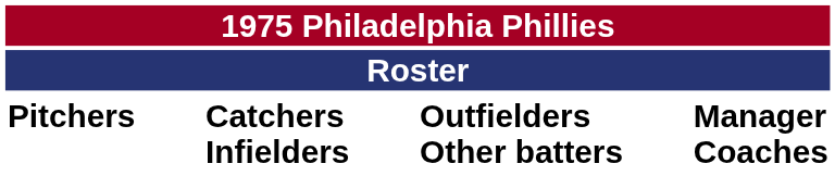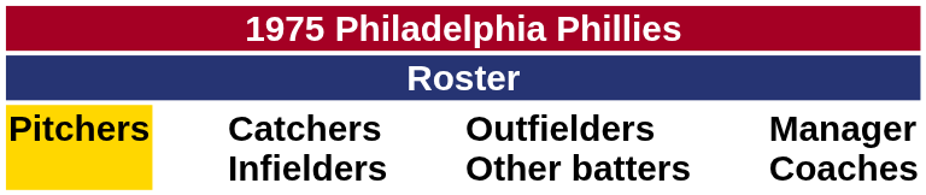Pitchers | column 1: no background -> gold background
